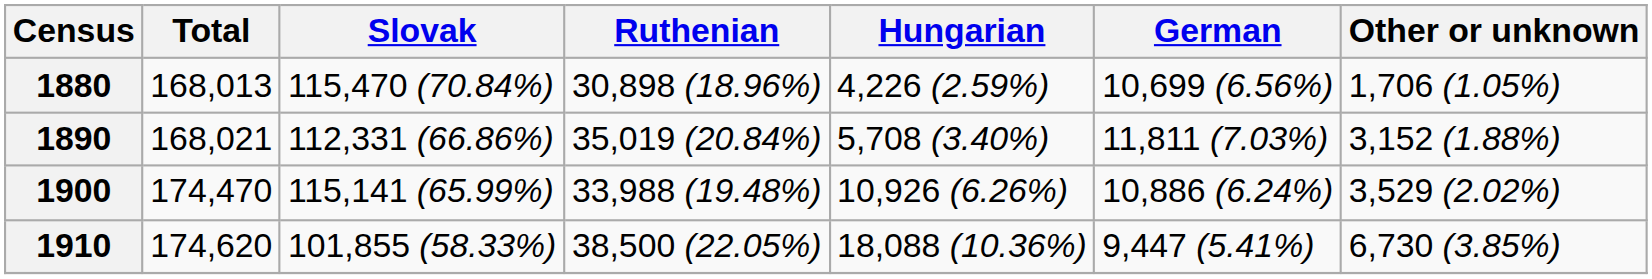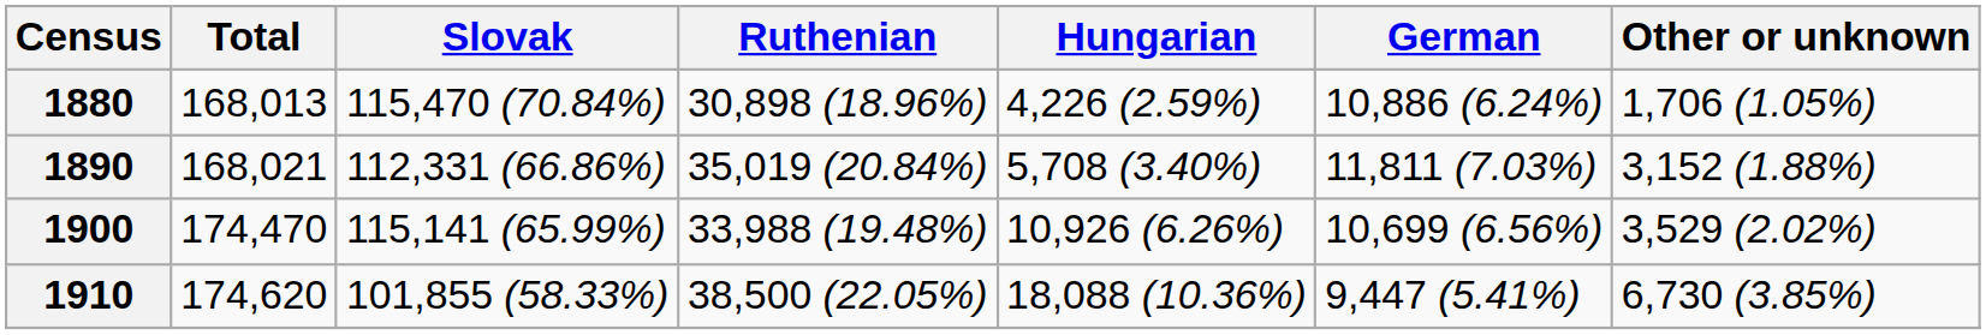1880 | German: 10,699 (6.56%) -> 10,886 (6.24%)
1900 | German: 10,886 (6.24%) -> 10,699 (6.56%)
